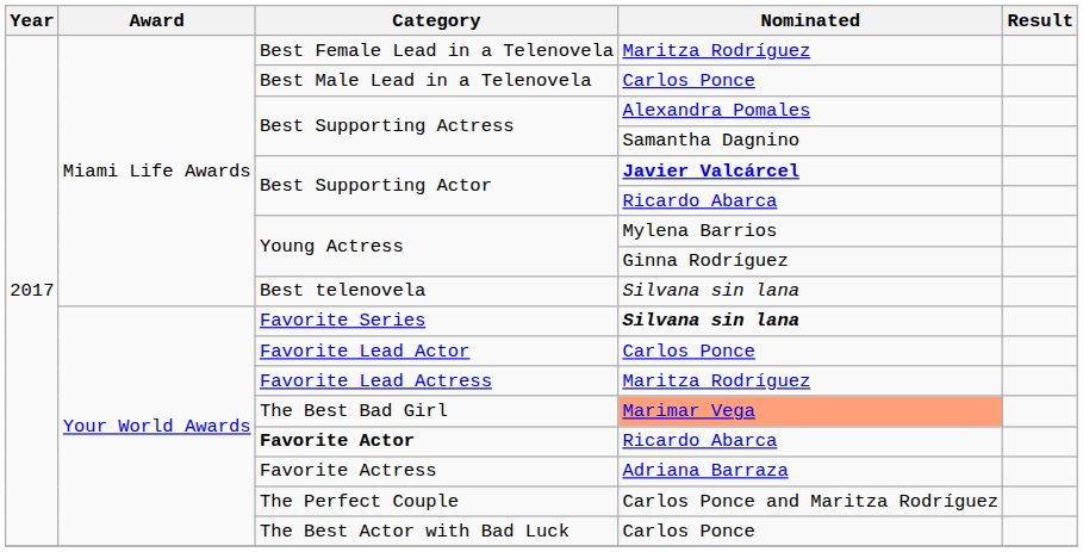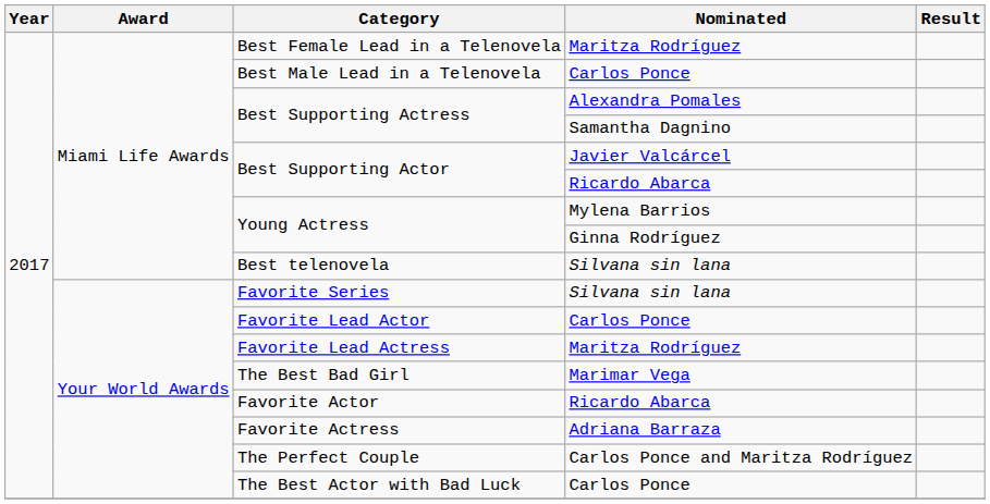Best Supporting Actor / Javier Valcárcel | Nominated: bold -> normal
Favorite Series | Nominated: bold -> normal
The Best Bad Girl | Nominated: lightsalmon background -> no background
Favorite Actor | Category: bold -> normal
